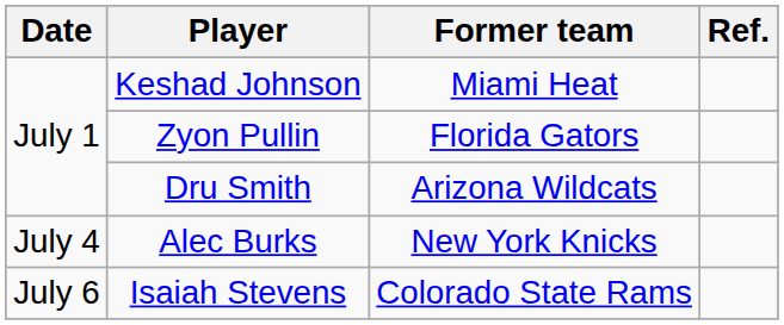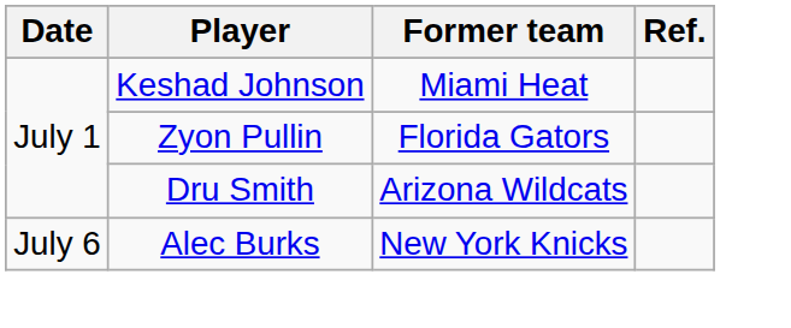Alec Burks | Date: July 4 -> July 6
- row: July 6 | Isaiah Stevens | Colorado State Rams
